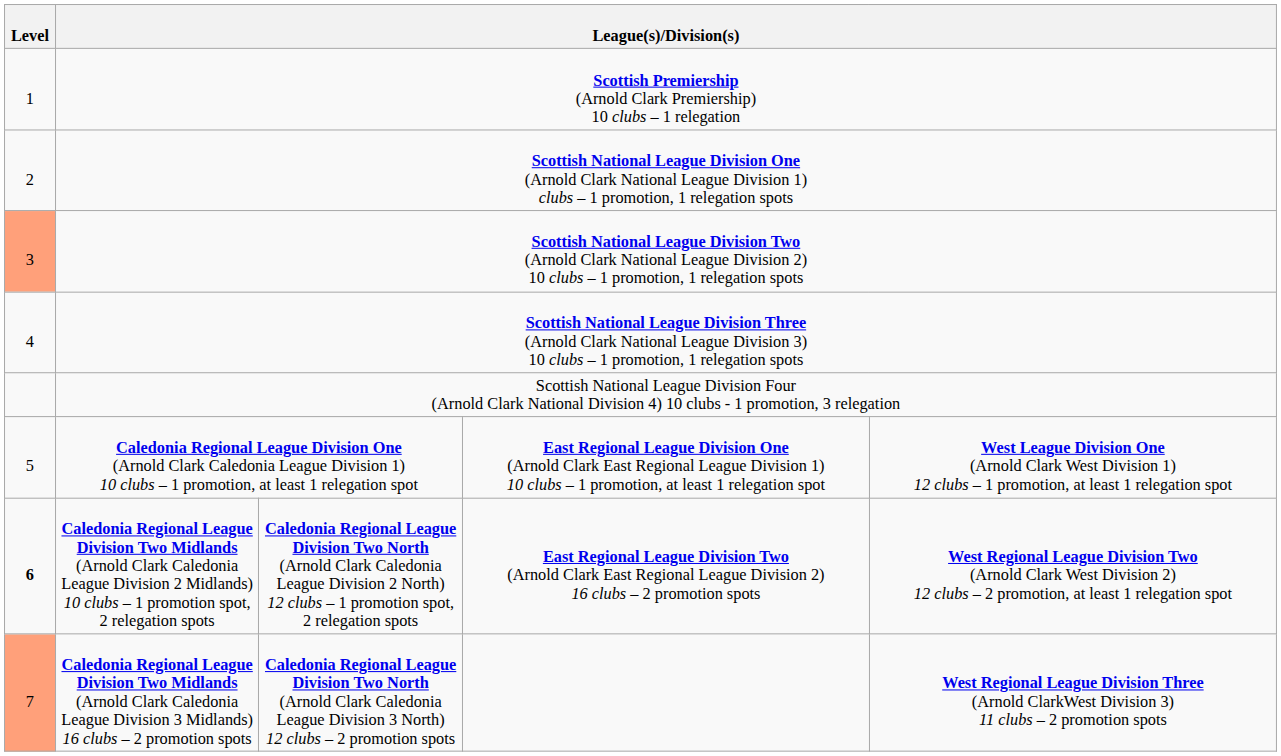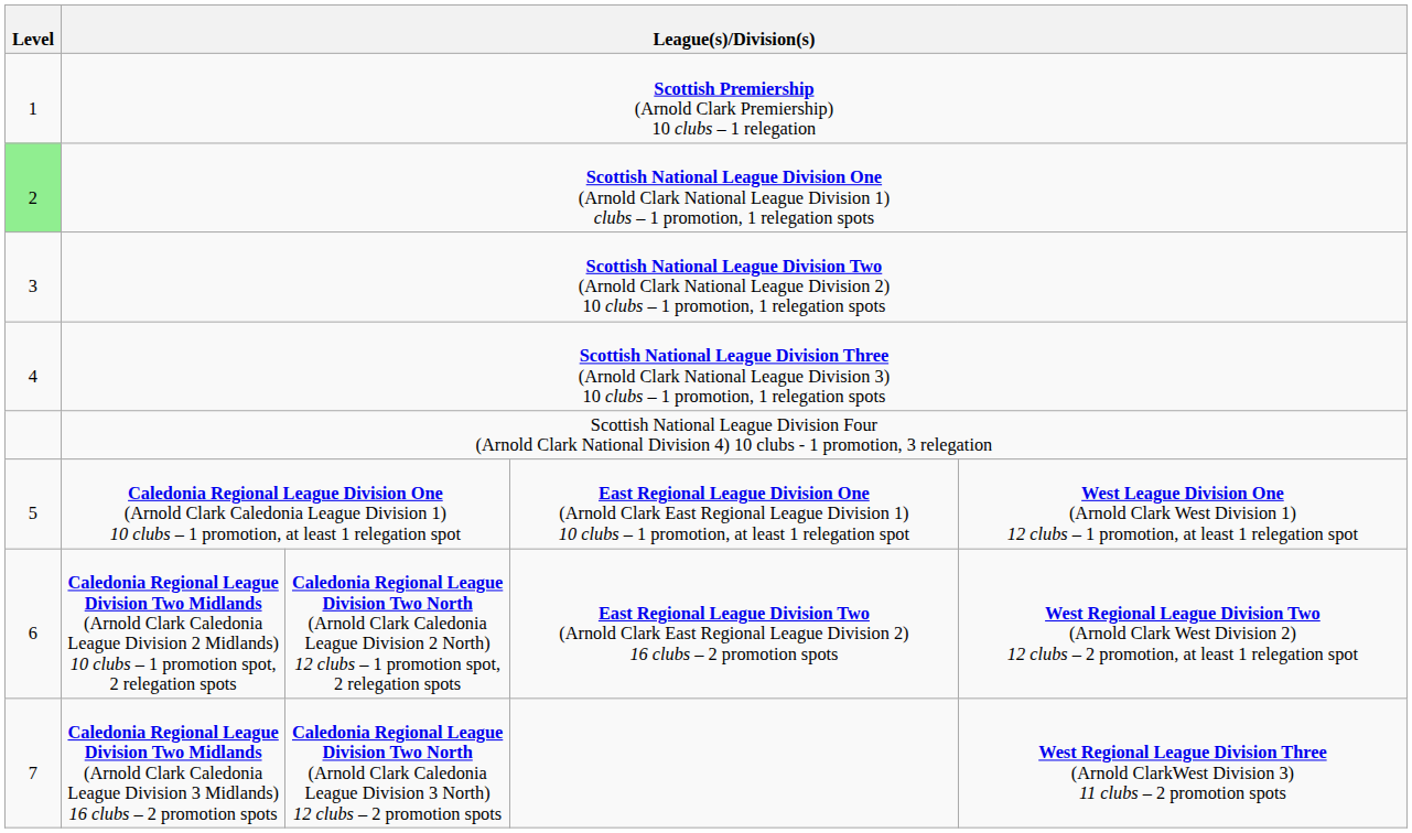row 3 | Level: no background -> lightgreen background
row 4 | Level: lightsalmon background -> no background
row 8 | Level: bold -> normal
row 9 | Level: lightsalmon background -> no background
